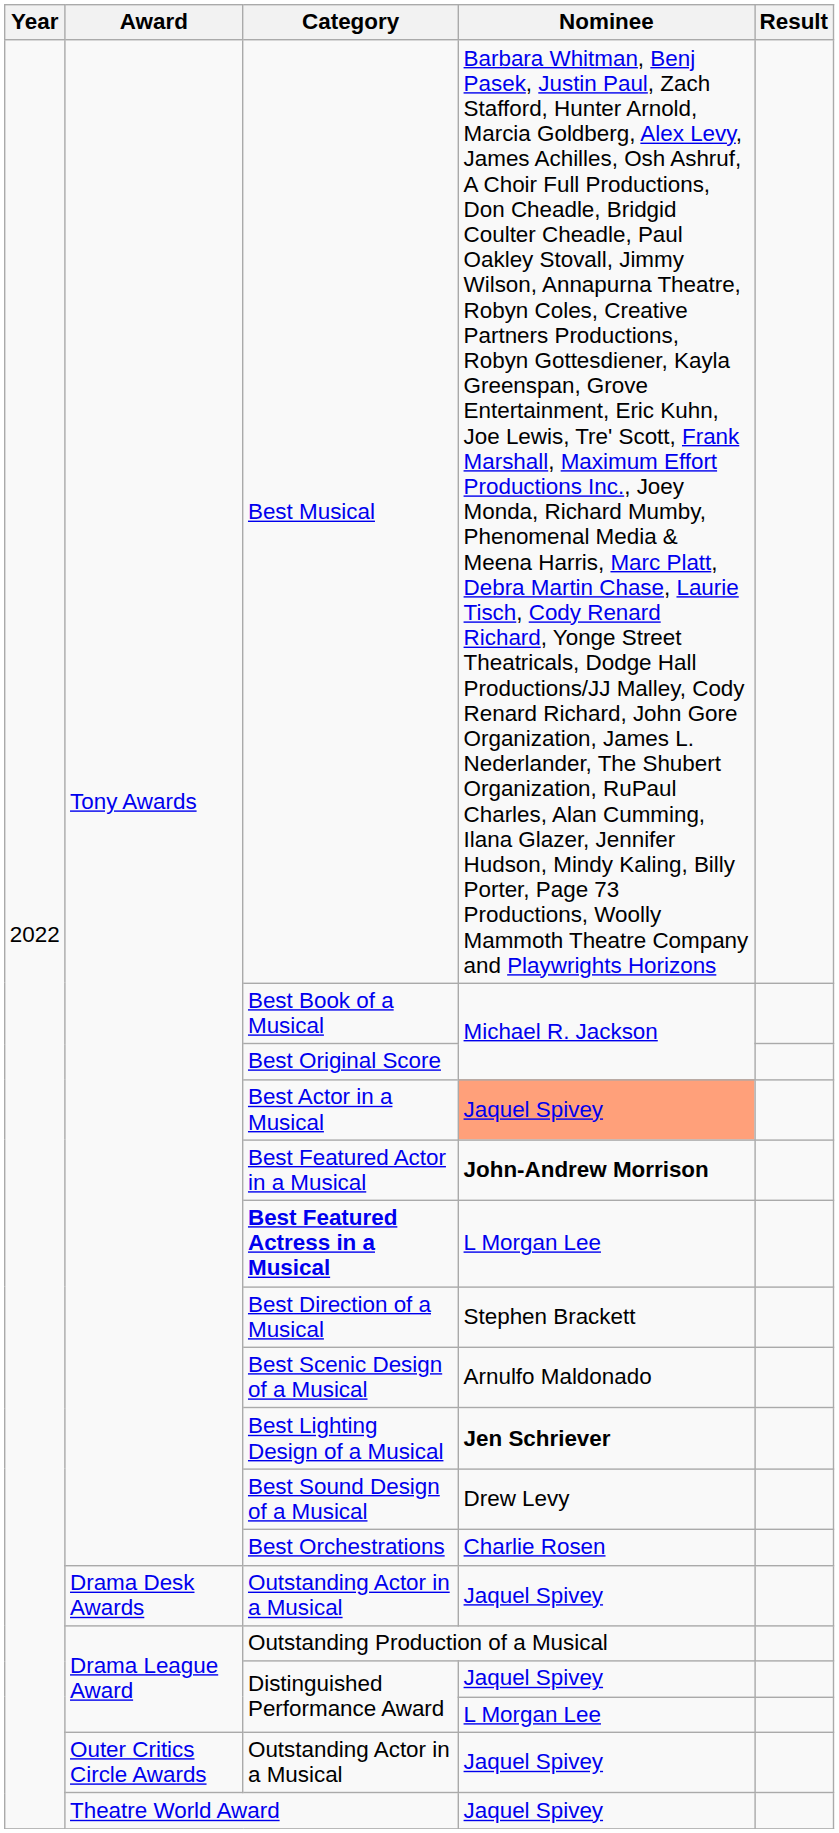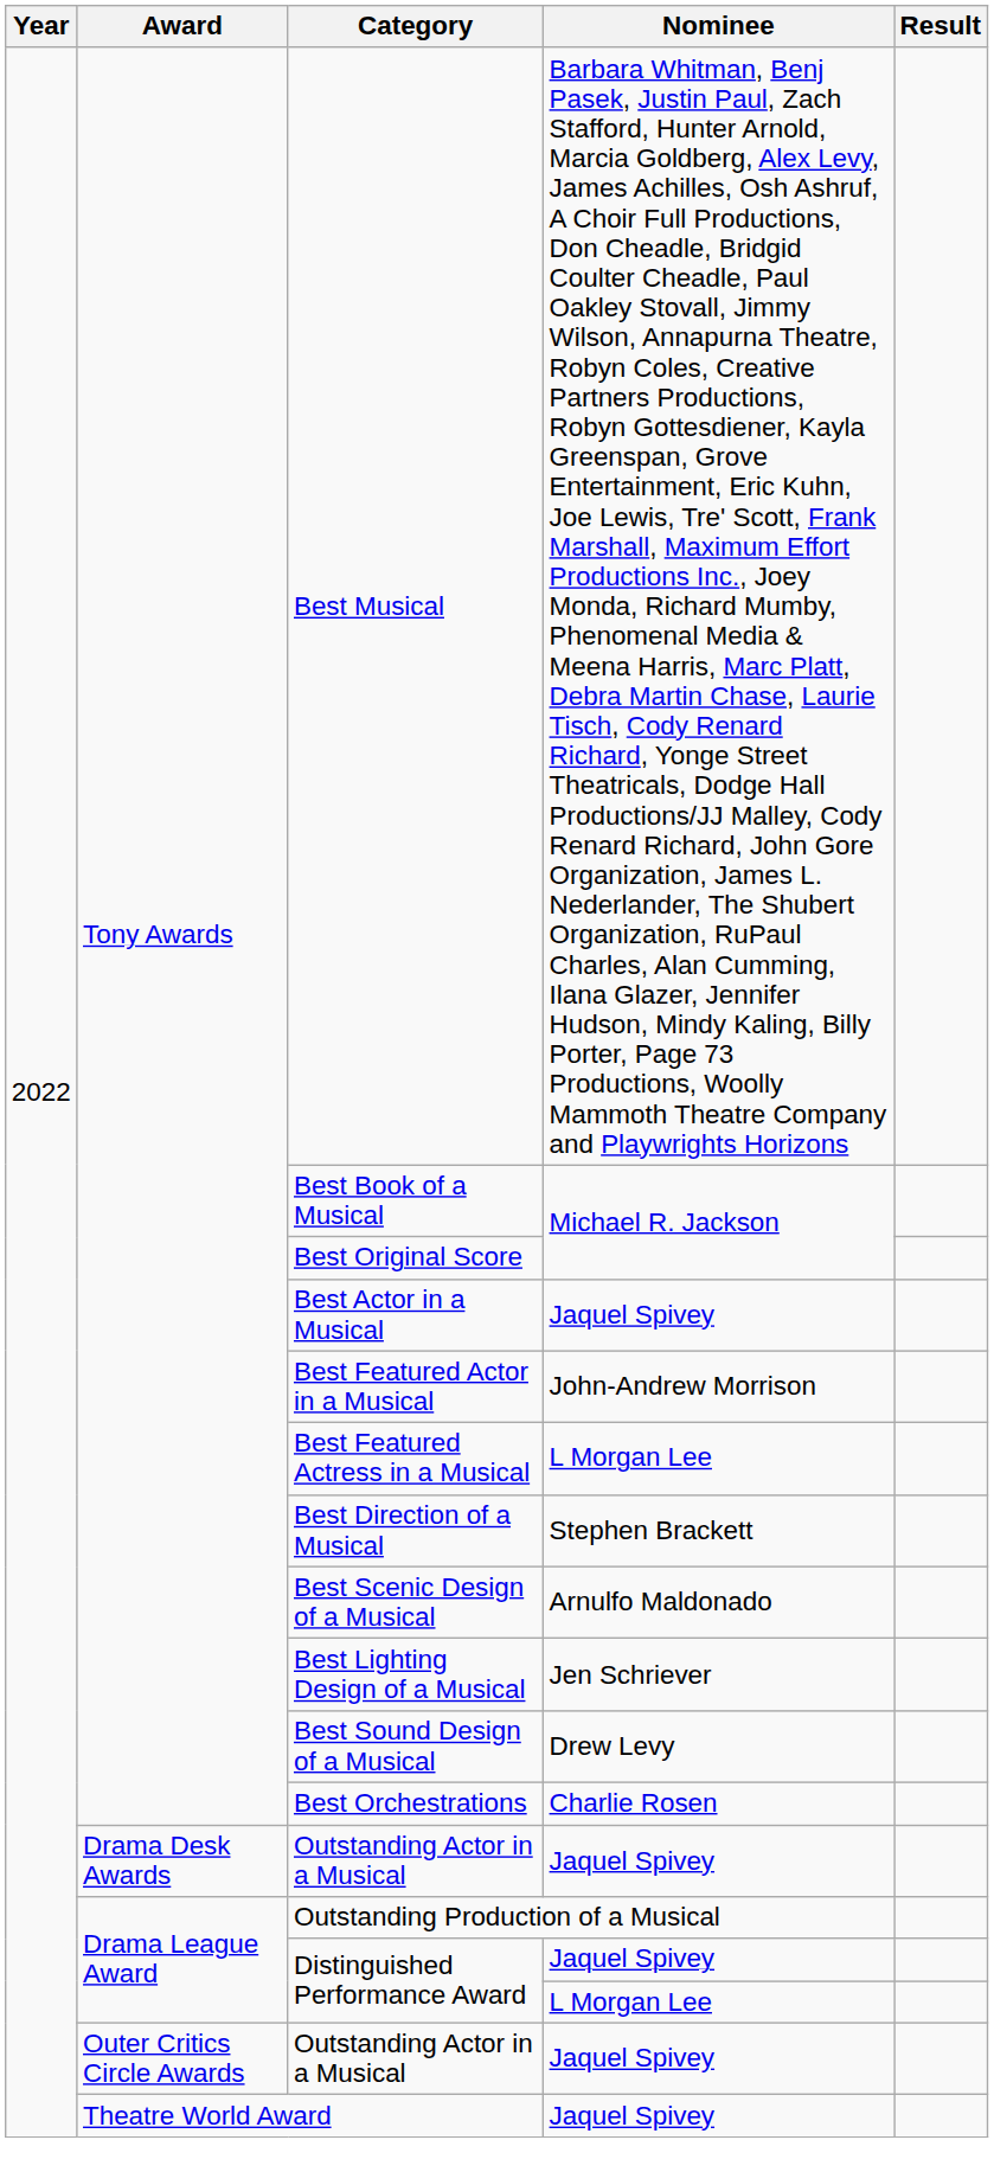Best Actor in a Musical | Nominee: lightsalmon background -> no background
Best Featured Actor in a Musical | Nominee: bold -> normal
Best Featured Actress in a Musical | Category: bold -> normal
Best Lighting Design of a Musical | Nominee: bold -> normal
